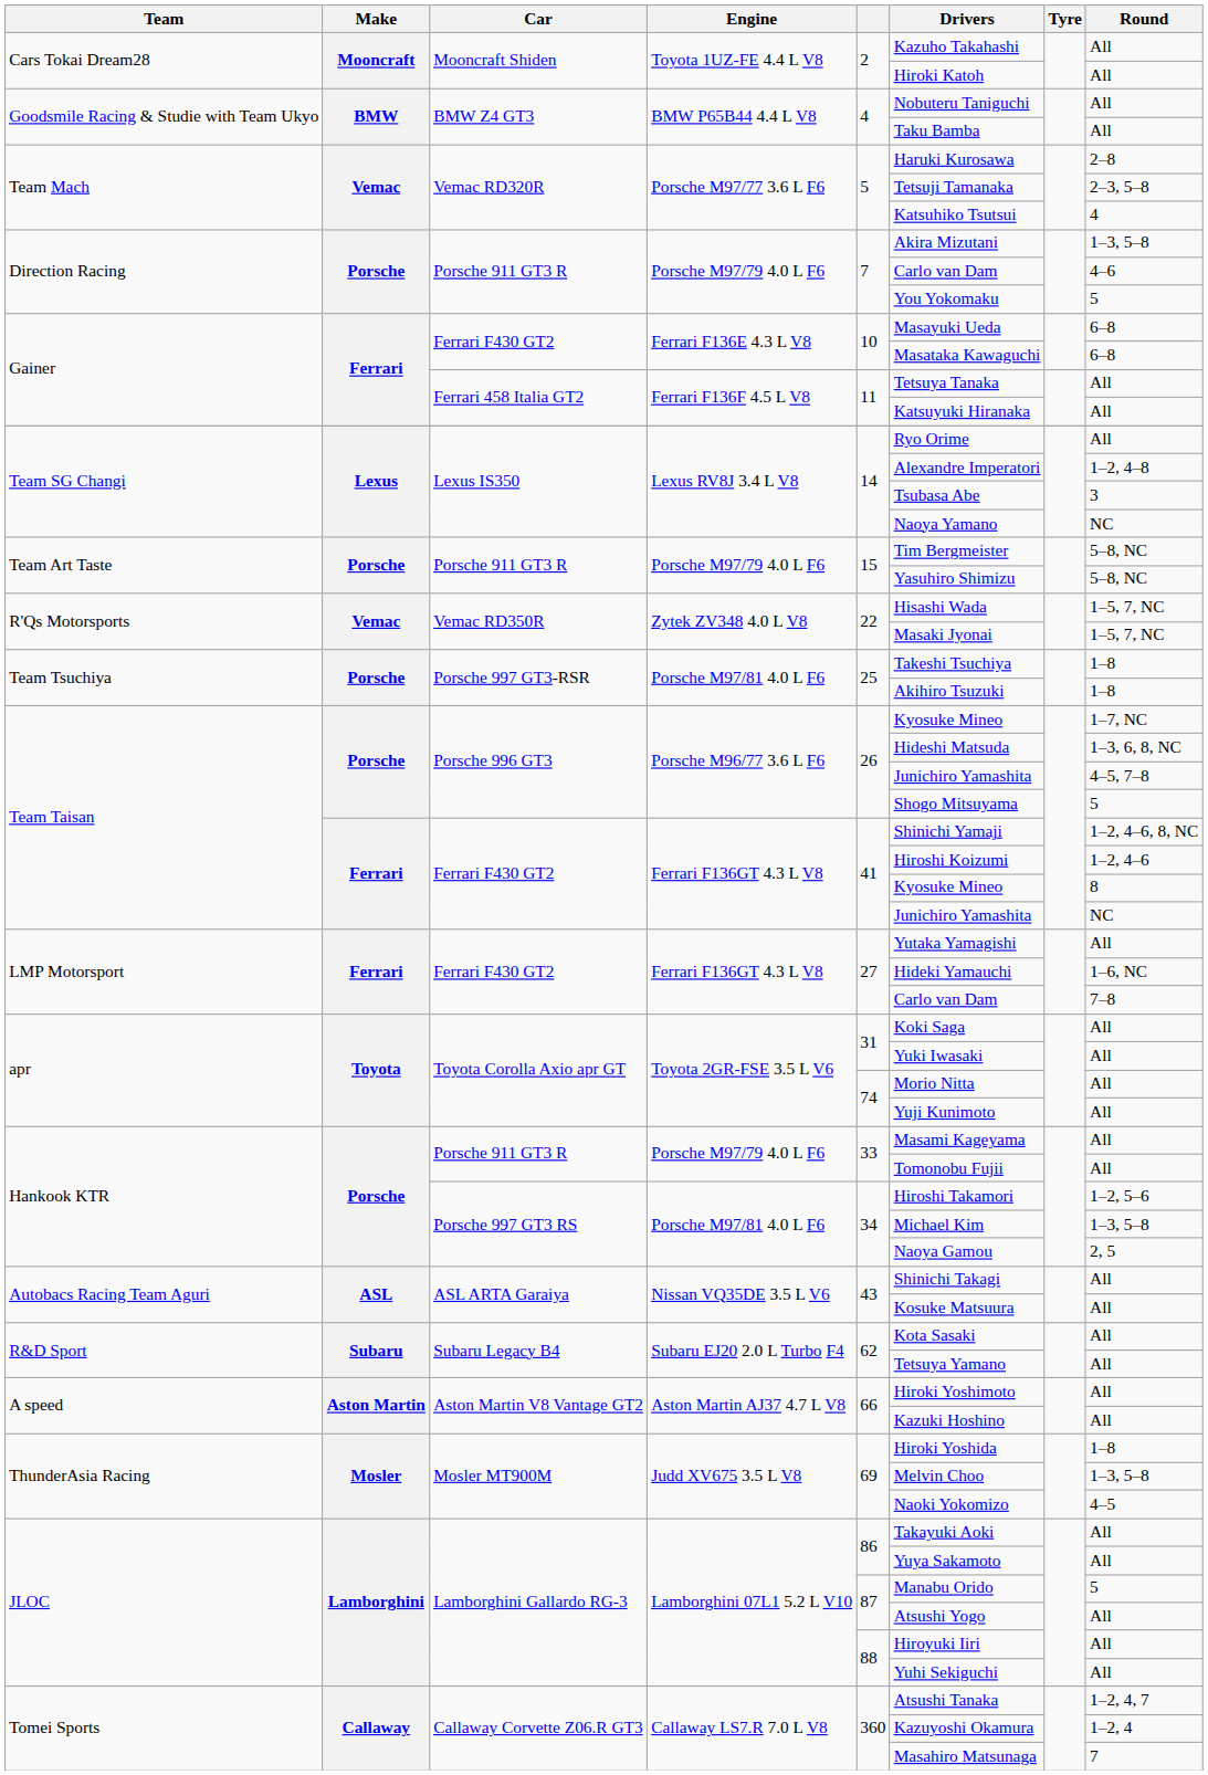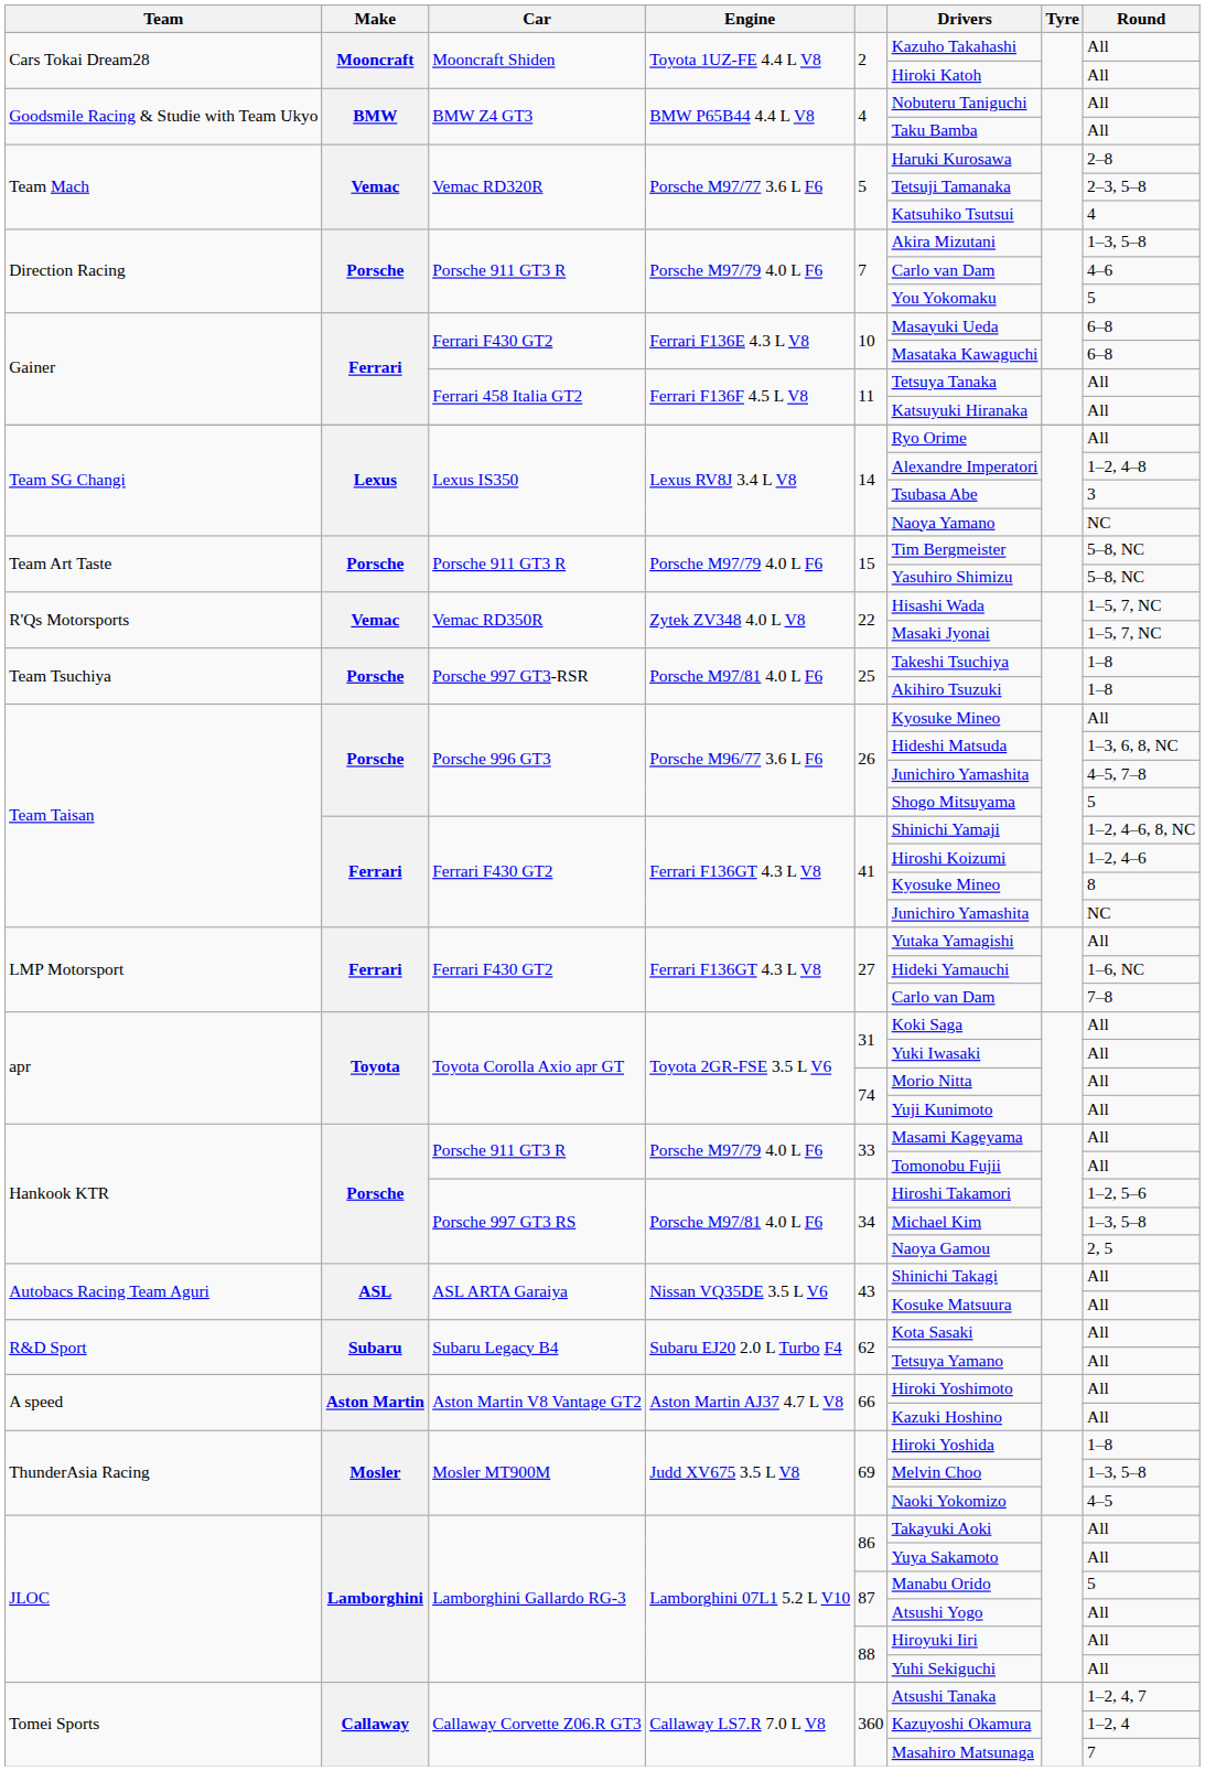row 26 | Round: 1–7, NC -> All
